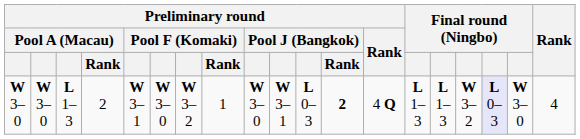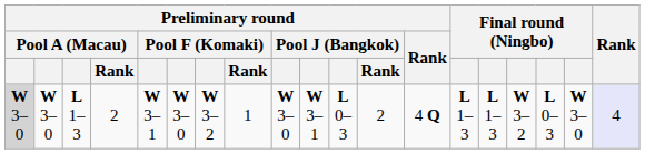row 4 | column 1: no background -> lightgrey background
row 4 | Preliminary round / Pool J (Bangkok) / Rank: bold -> normal
row 4 | column 17: lavender background -> no background
row 4 | Rank: no background -> lavender background
